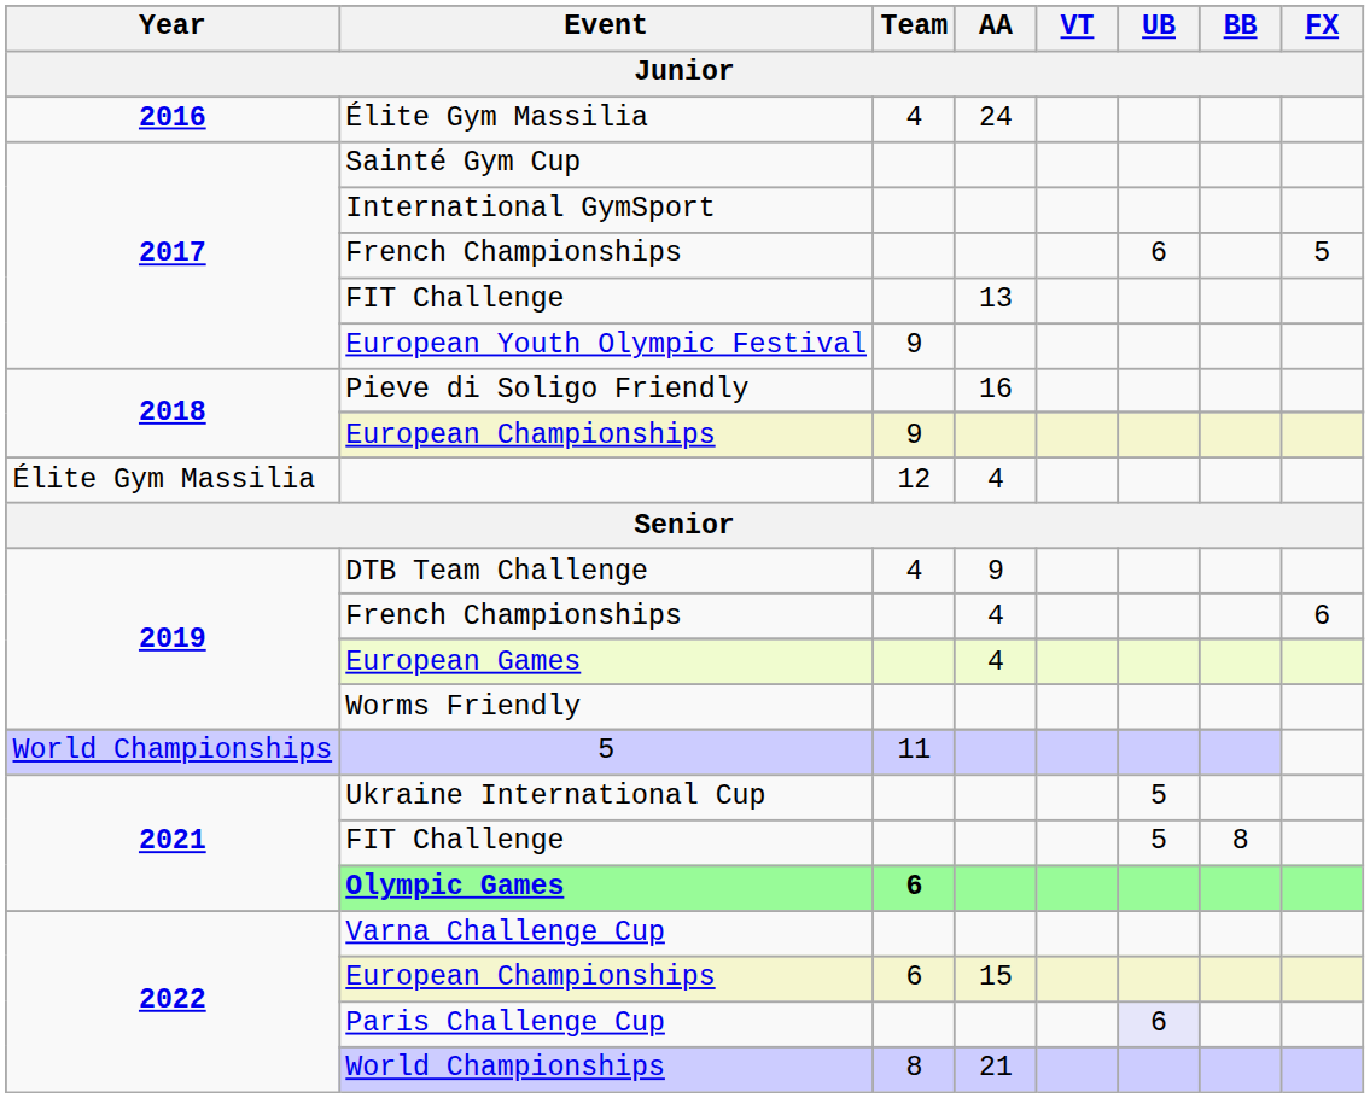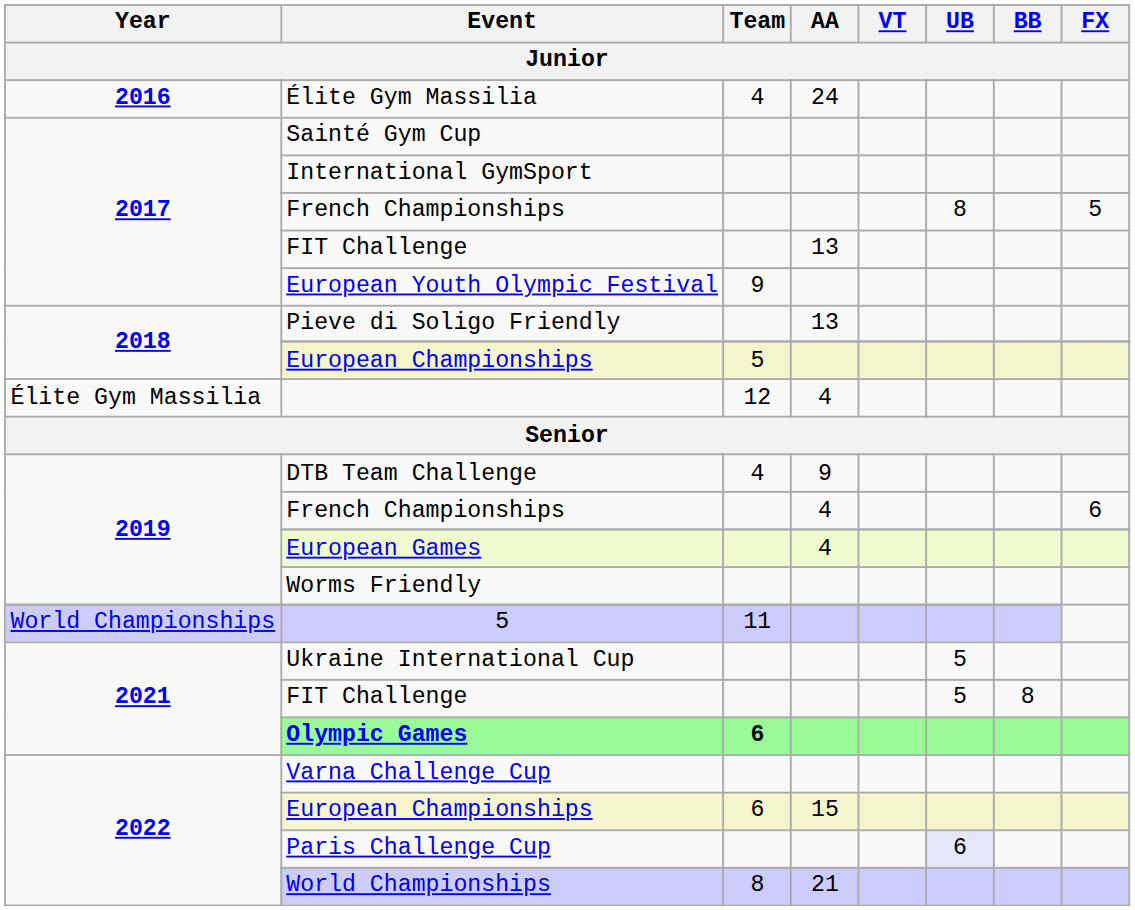2017 / French Championships | UB: 6 -> 8
Pieve di Soligo Friendly | AA: 16 -> 13
2018 / European Championships | Team: 9 -> 5
